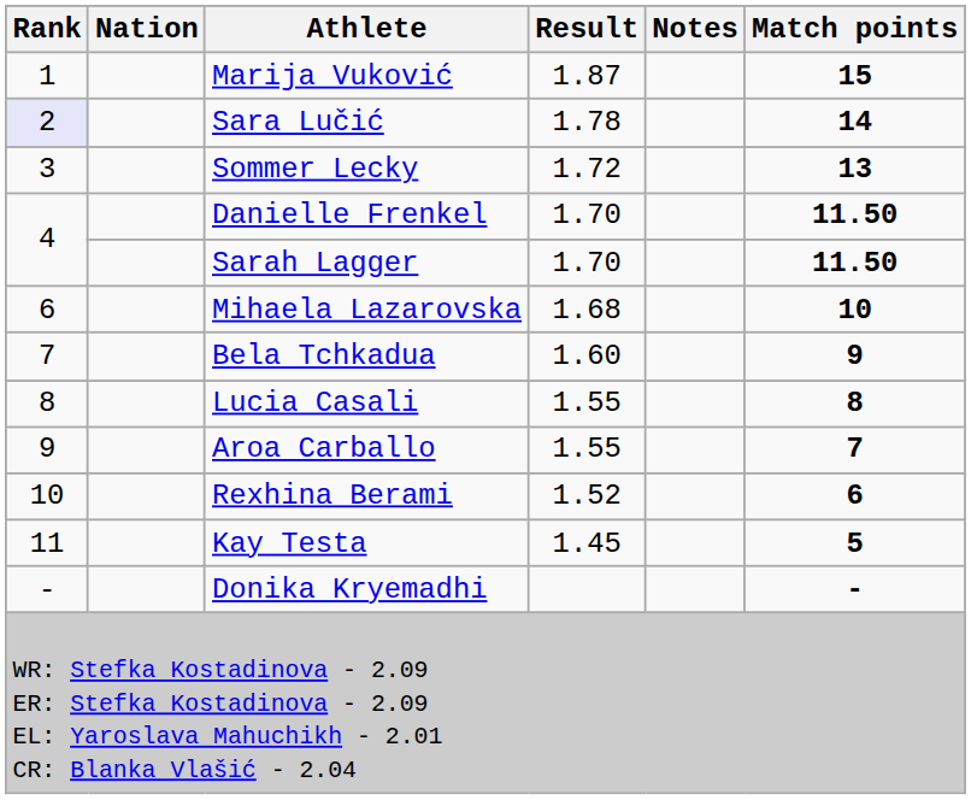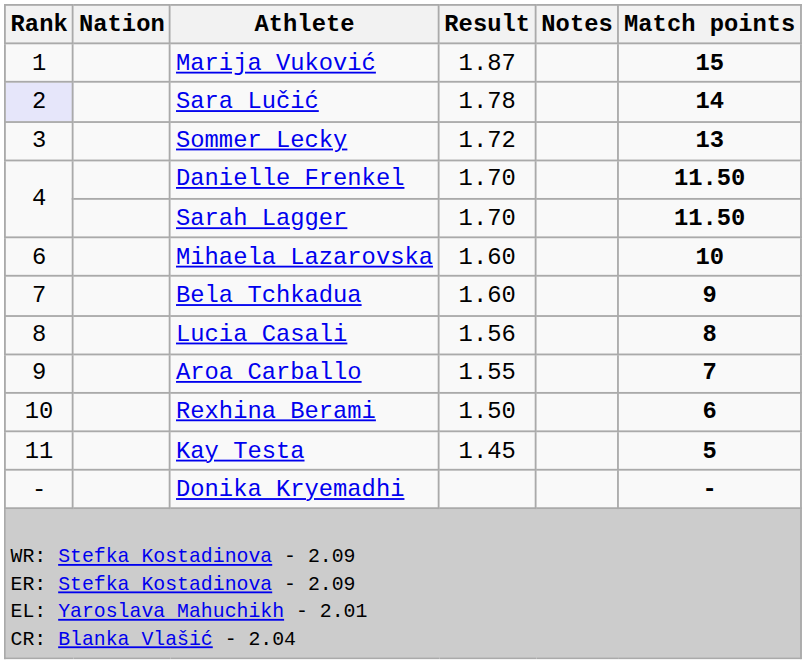Mihaela Lazarovska | Result: 1.68 -> 1.60
Lucia Casali | Result: 1.55 -> 1.56
Rexhina Berami | Result: 1.52 -> 1.50
